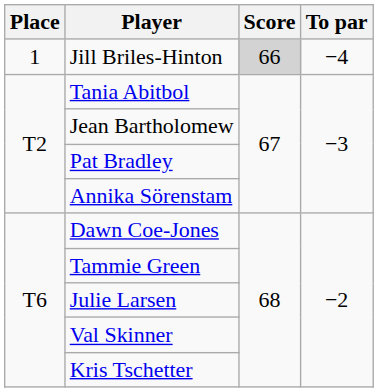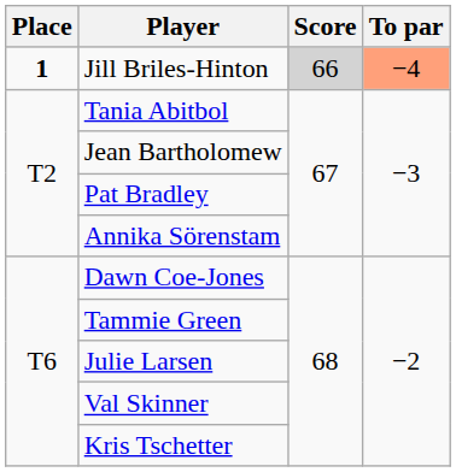Jill Briles-Hinton | Place: normal -> bold
Jill Briles-Hinton | To par: no background -> lightsalmon background
